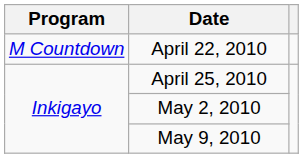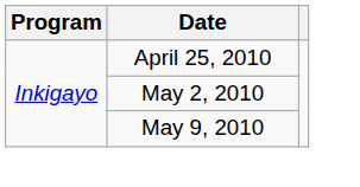- row: M Countdown | April 22, 2010
